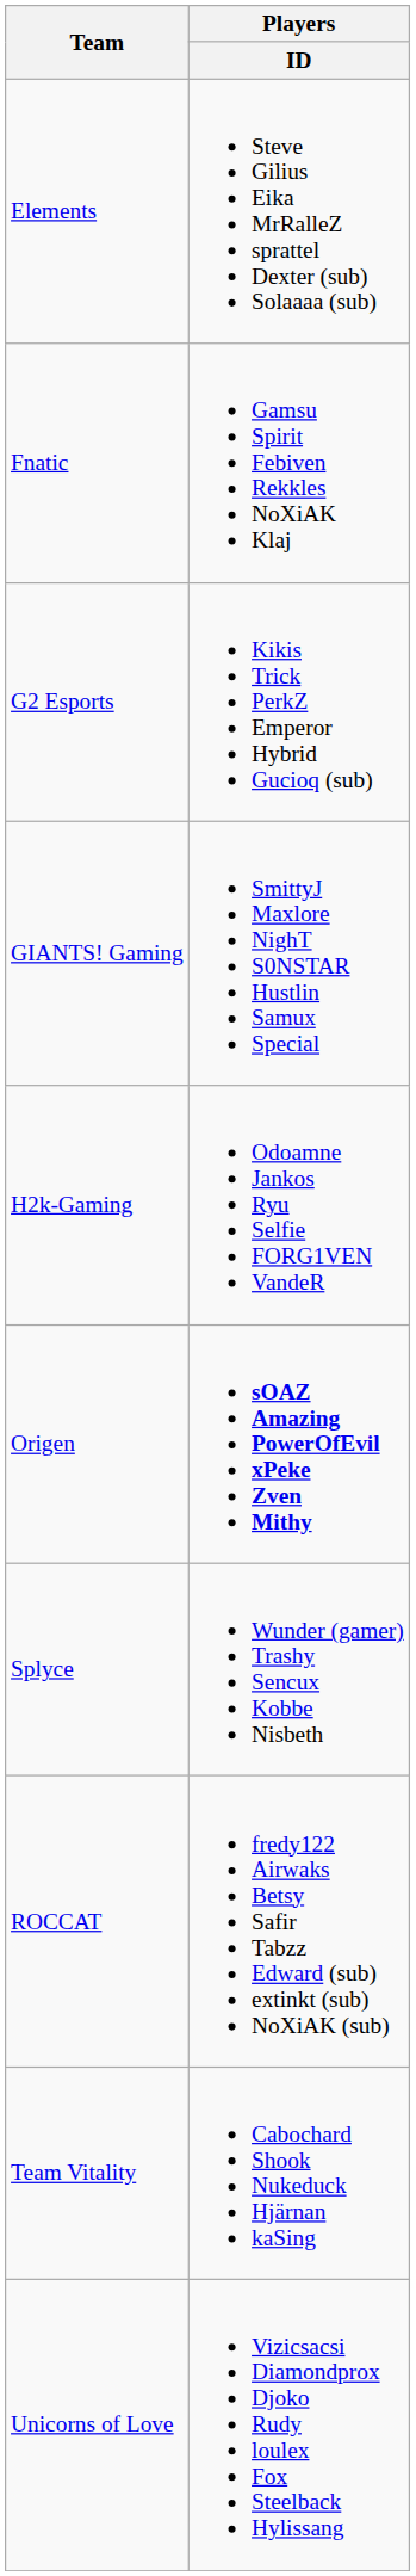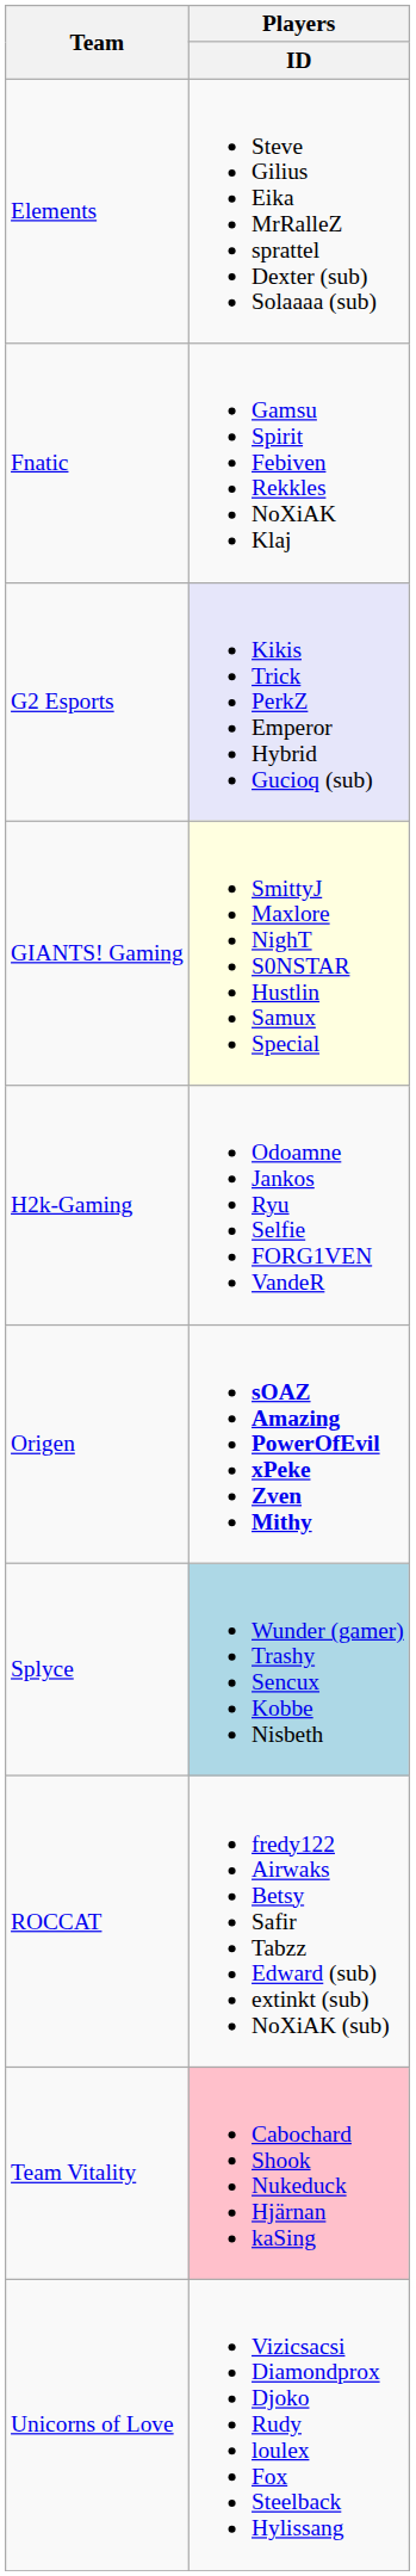G2 Esports | Players / ID: no background -> lavender background
GIANTS! Gaming | Players / ID: no background -> lightyellow background
Splyce | Players / ID: no background -> lightblue background
Team Vitality | Players / ID: no background -> pink background
